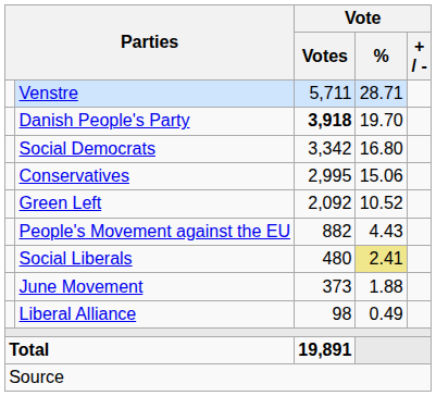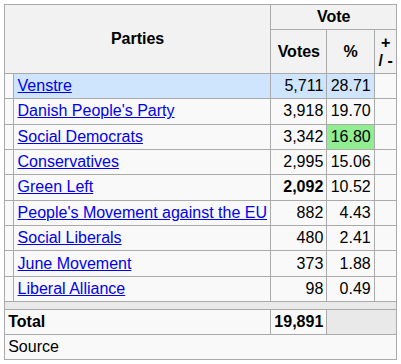Danish People's Party | Vote / Votes: bold -> normal
Social Democrats | Vote / %: no background -> lightgreen background
Green Left | Vote / Votes: normal -> bold
Social Liberals | Vote / %: khaki background -> no background
